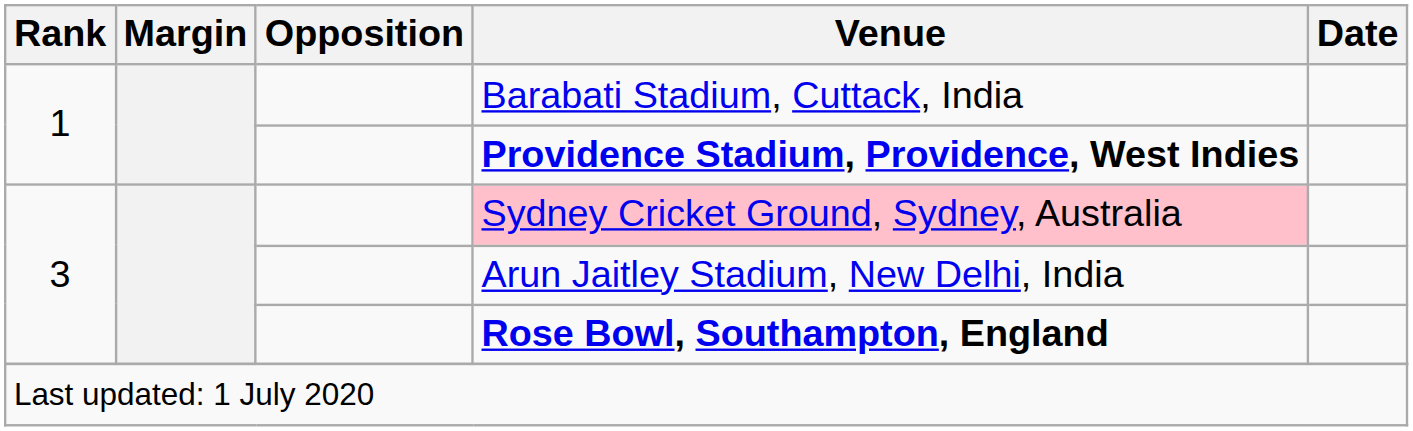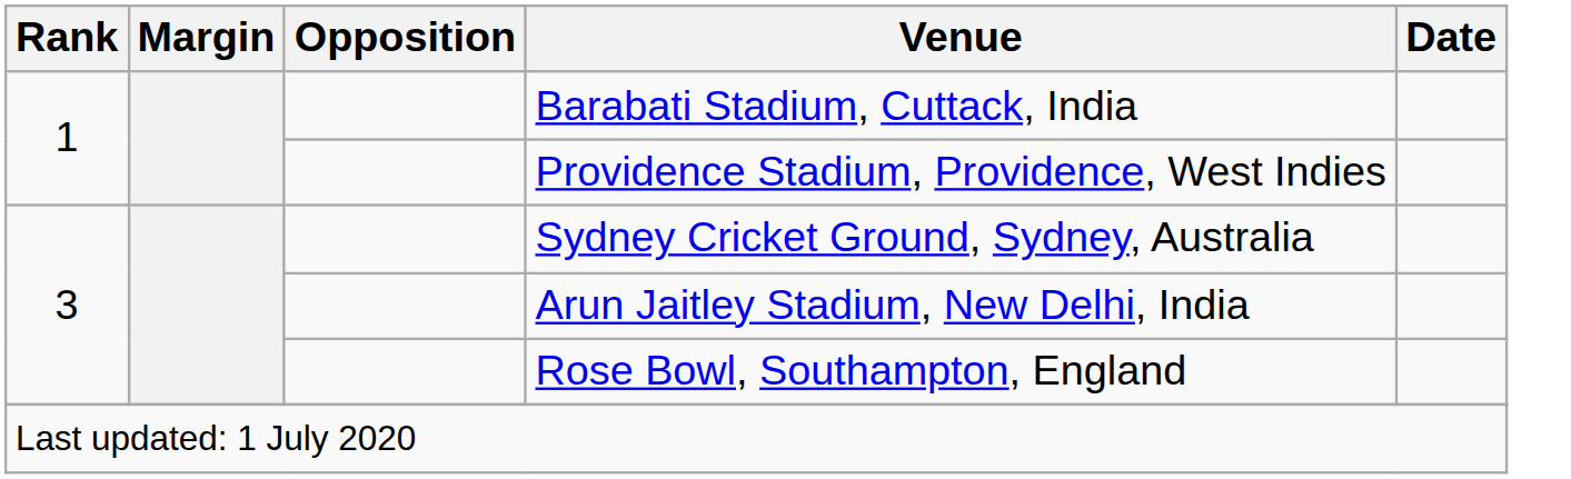Providence Stadium, Providence, West Indies | Venue: bold -> normal
Sydney Cricket Ground, Sydney, Australia | Venue: pink background -> no background
Rose Bowl, Southampton, England | Venue: bold -> normal
